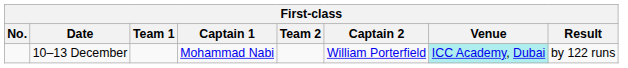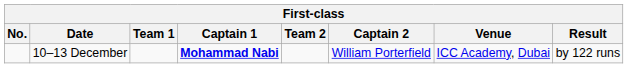10–13 December | Captain 1: normal -> bold
10–13 December | Venue: paleturquoise background -> no background
